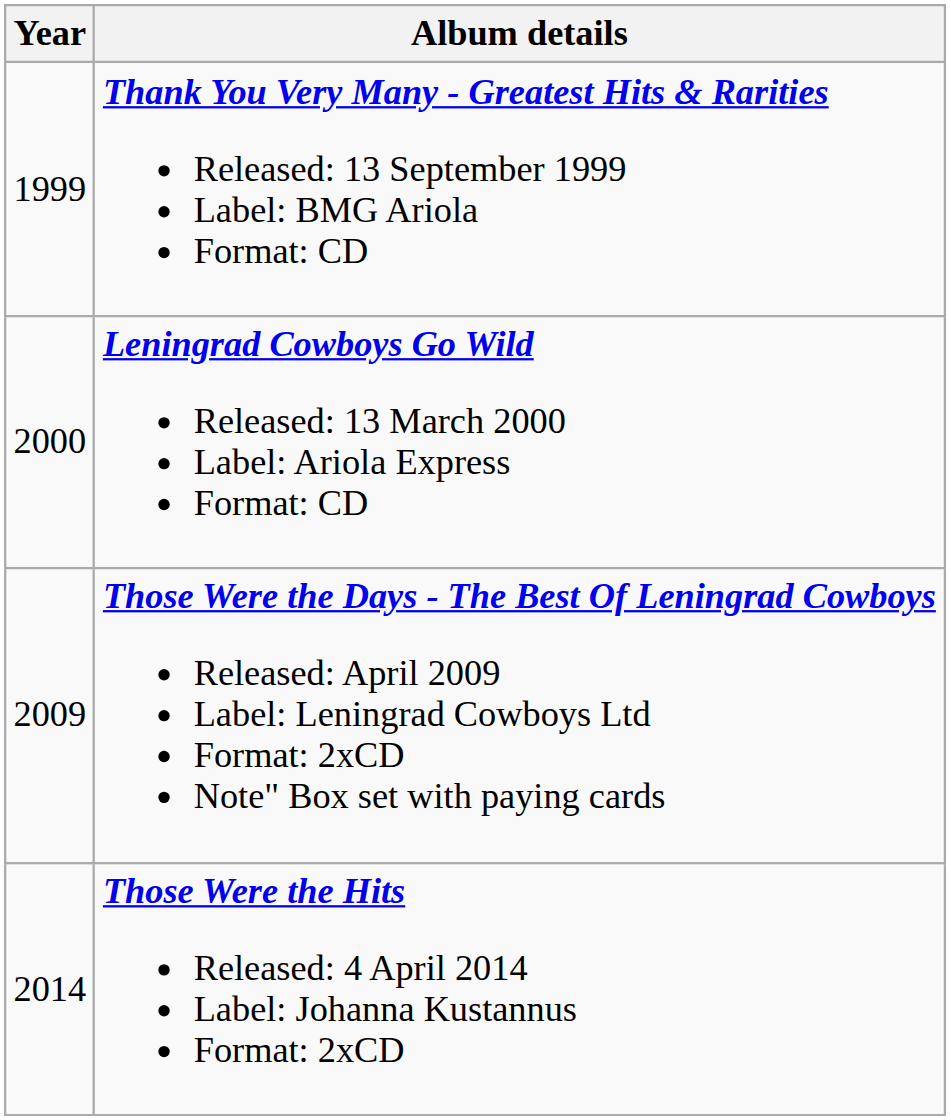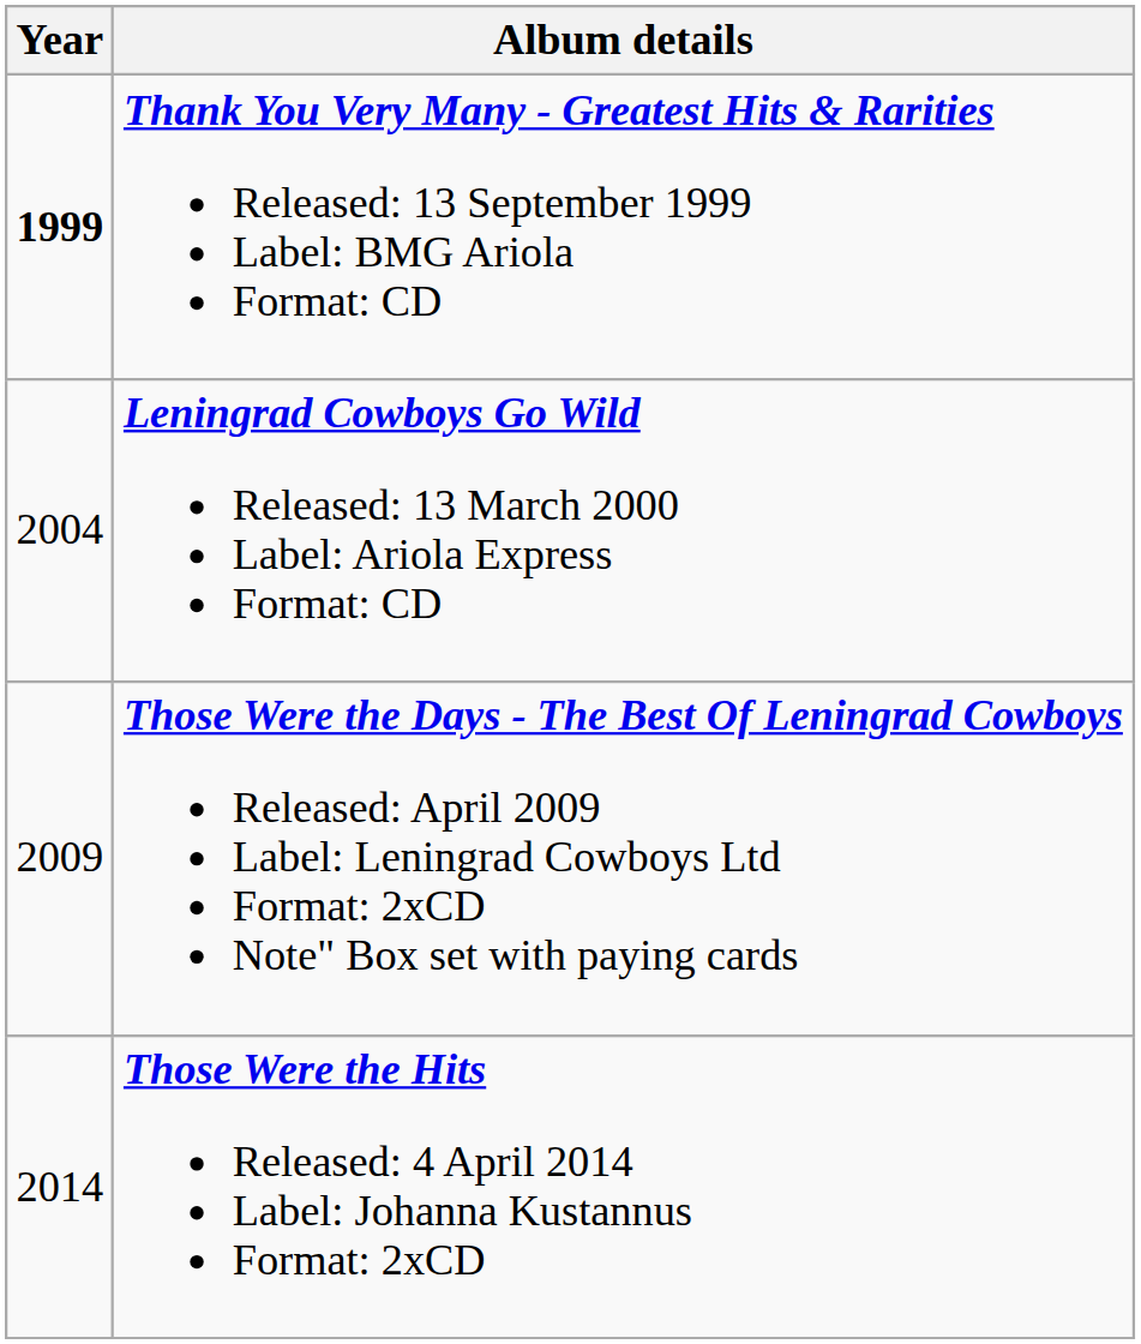row 2 | Year: normal -> bold
row 3 | Year: 2000 -> 2004
